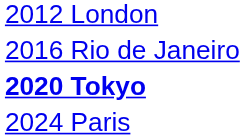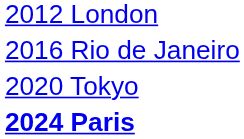2020 Tokyo | column 1: bold -> normal
2024 Paris | column 1: normal -> bold
